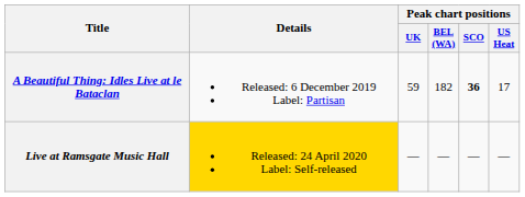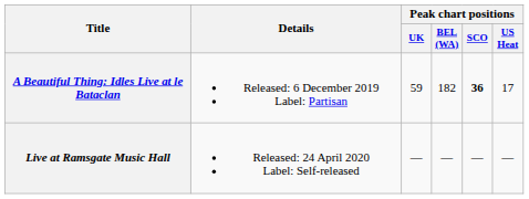Live at Ramsgate Music Hall | Details: gold background -> no background
